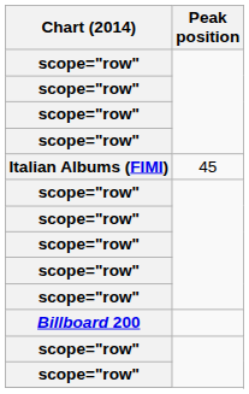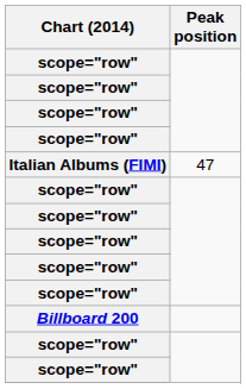Italian Albums (FIMI) | Peak position: 45 -> 47
